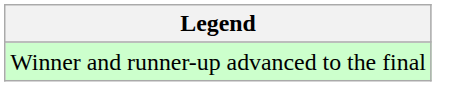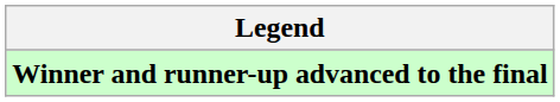row 2 | column 1: normal -> bold
